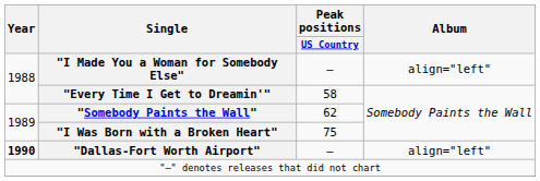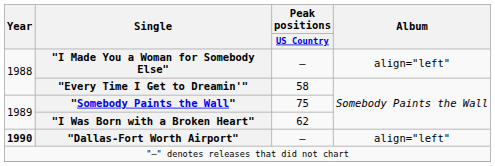"Somebody Paints the Wall" | Peak positions / US Country: 62 -> 75
"I Was Born with a Broken Heart" | Peak positions / US Country: 75 -> 62
